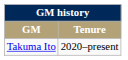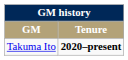Takuma Ito | Tenure: normal -> bold
